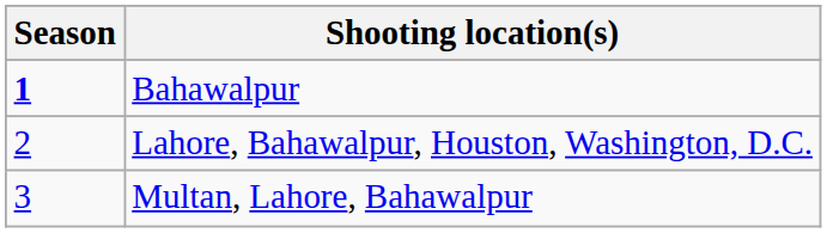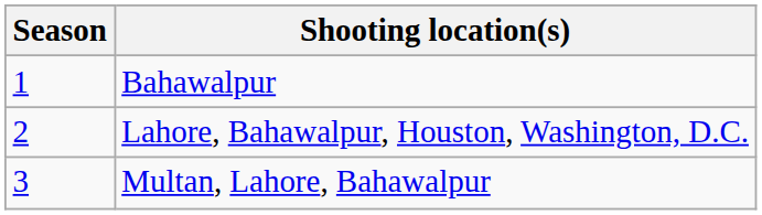Bahawalpur | Season: bold -> normal
